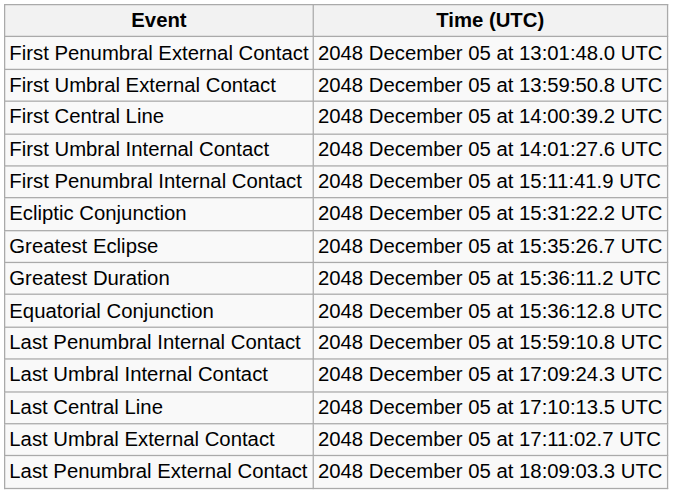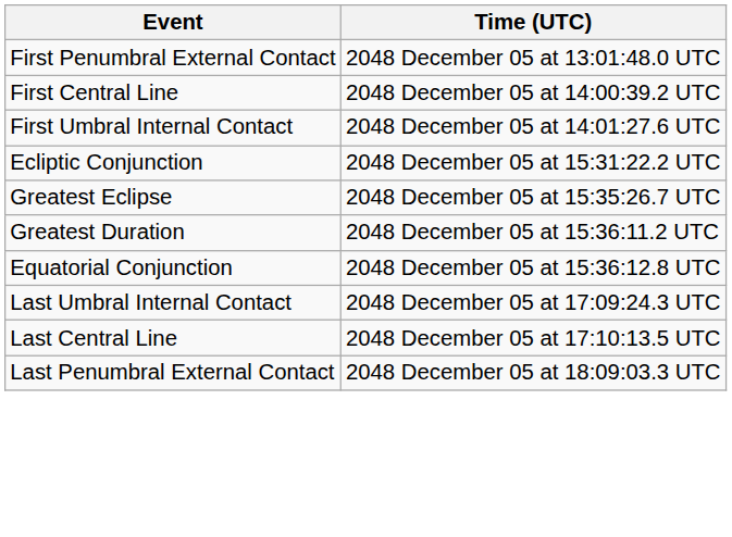- row: First Umbral External Contact | 2048 December 05 at 13:59:50.8 UTC
- row: First Penumbral Internal Contact | 2048 December 05 at 15:11:41.9 UTC
- row: Last Penumbral Internal Contact | 2048 December 05 at 15:59:10.8 UTC
- row: Last Umbral External Contact | 2048 December 05 at 17:11:02.7 UTC
